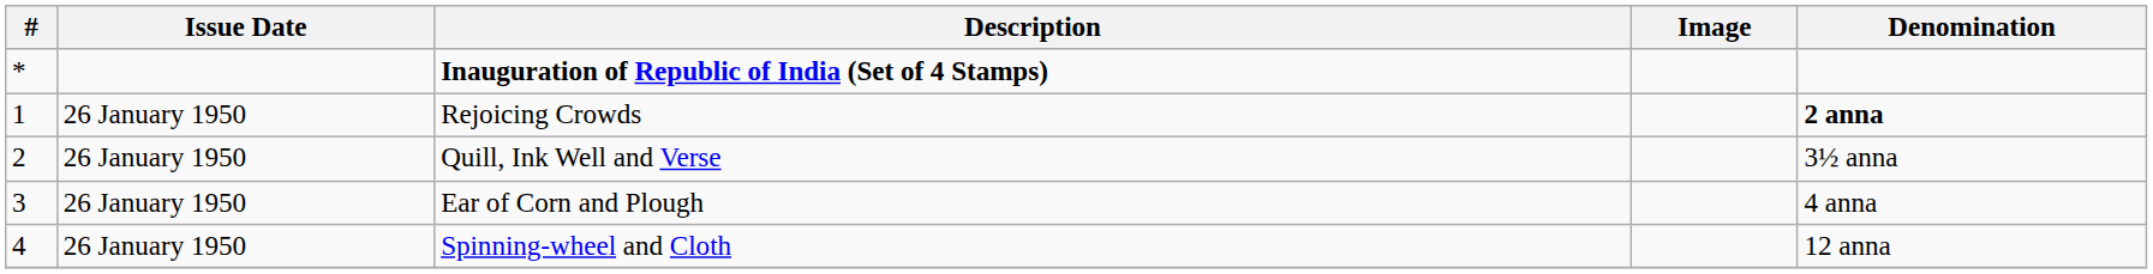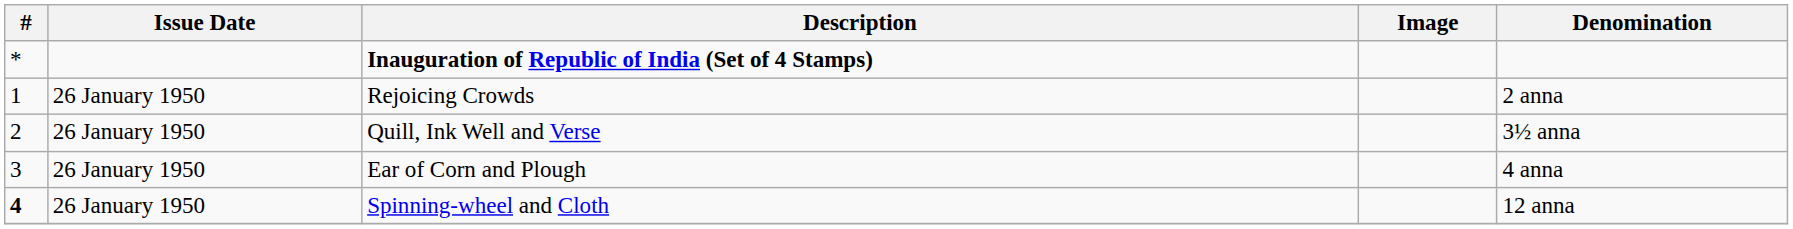Rejoicing Crowds | Denomination: bold -> normal
Spinning-wheel and Cloth | #: normal -> bold
